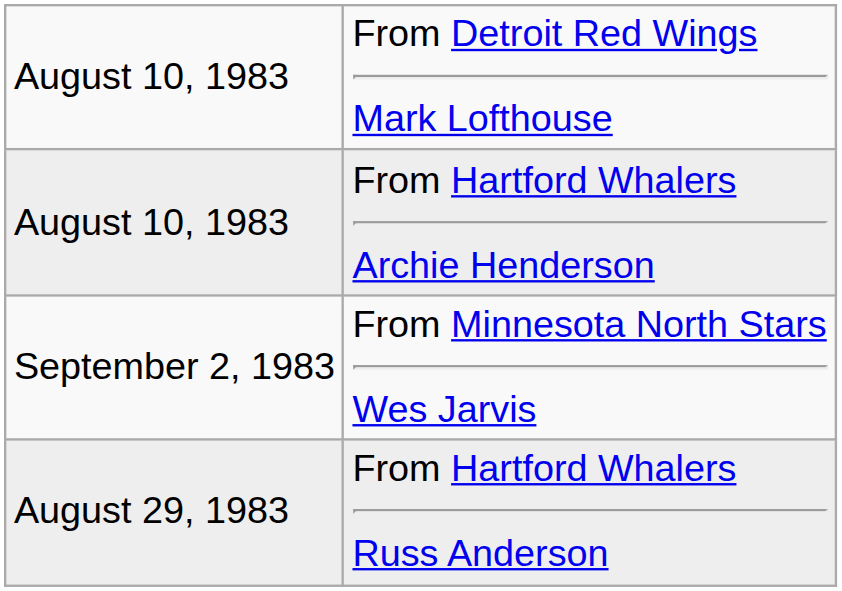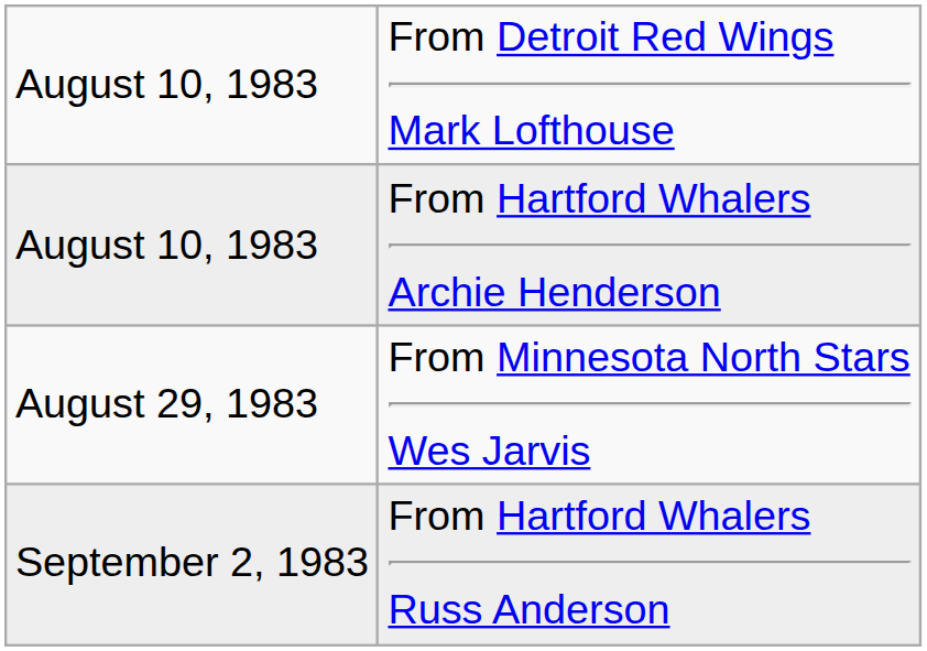row 3 | column 1: September 2, 1983 -> August 29, 1983
row 4 | column 1: August 29, 1983 -> September 2, 1983
